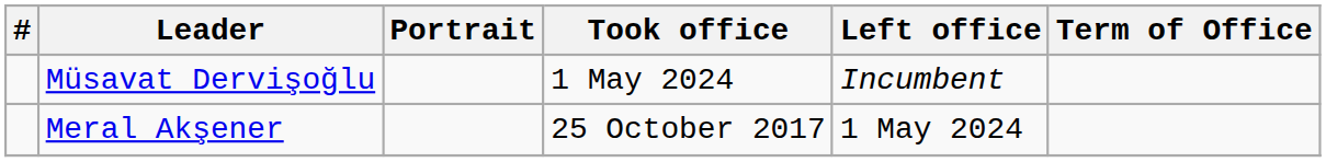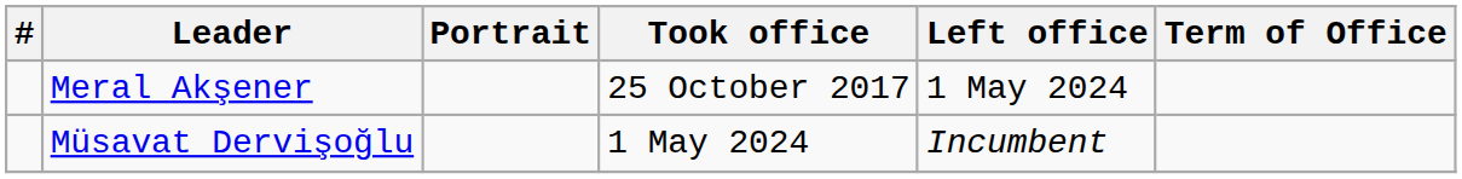rows swapped: Meral Akşener <-> Müsavat Dervişoğlu
